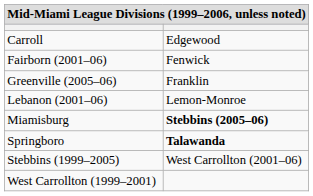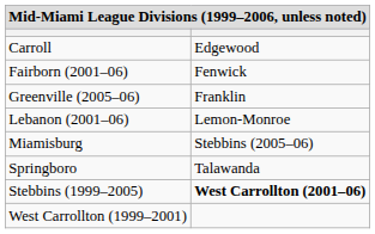Miamisburg | column 2: bold -> normal
Springboro | column 2: bold -> normal
Stebbins (1999–2005) | column 2: normal -> bold
